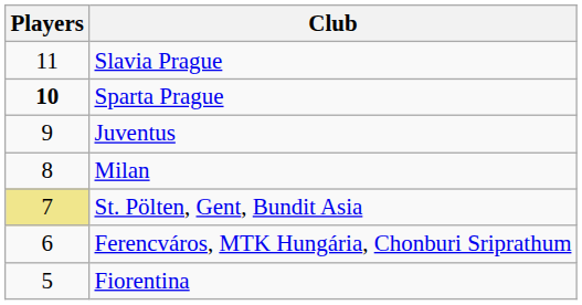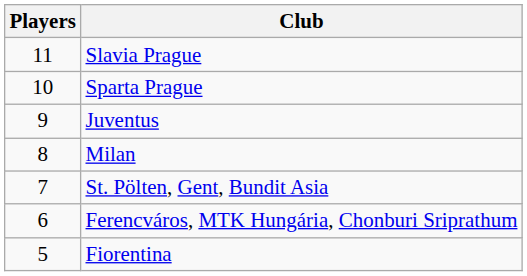Sparta Prague | Players: bold -> normal
St. Pölten, Gent, Bundit Asia | Players: khaki background -> no background
